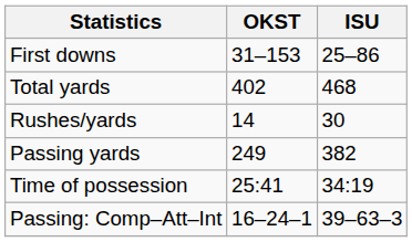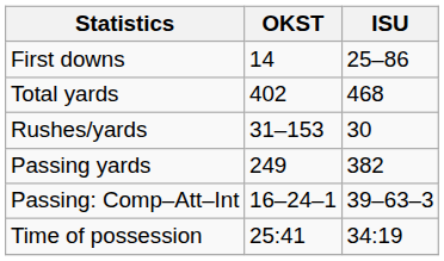First downs | OKST: 31–153 -> 14
Rushes/yards | OKST: 14 -> 31–153
rows swapped: Passing: Comp–Att–Int <-> Time of possession
